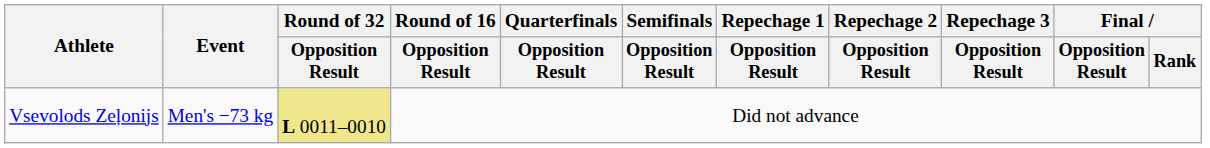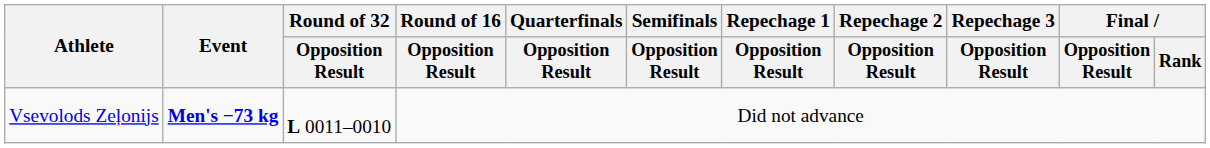Vsevolods Zeļonijs | Event: normal -> bold
Vsevolods Zeļonijs | Round of 32 / Opposition Result: khaki background -> no background
